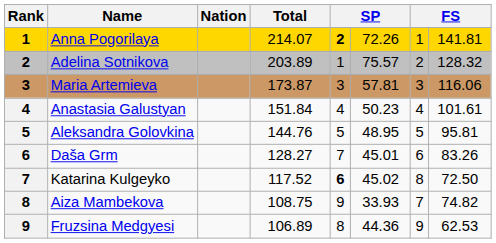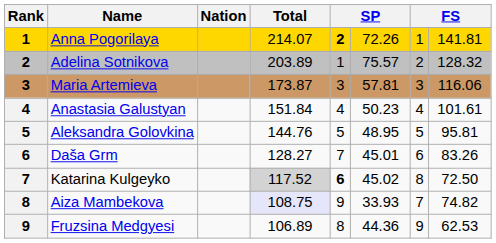Katarina Kulgeyko | Total: no background -> lightgrey background
Aiza Mambekova | Total: no background -> lavender background
